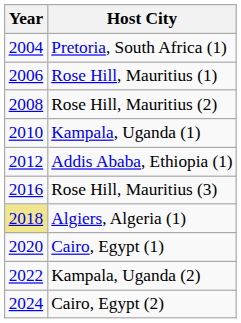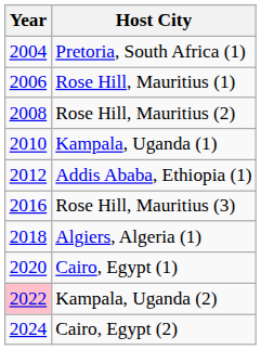Algiers, Algeria (1) | Year: khaki background -> no background
Kampala, Uganda (2) | Year: no background -> pink background
